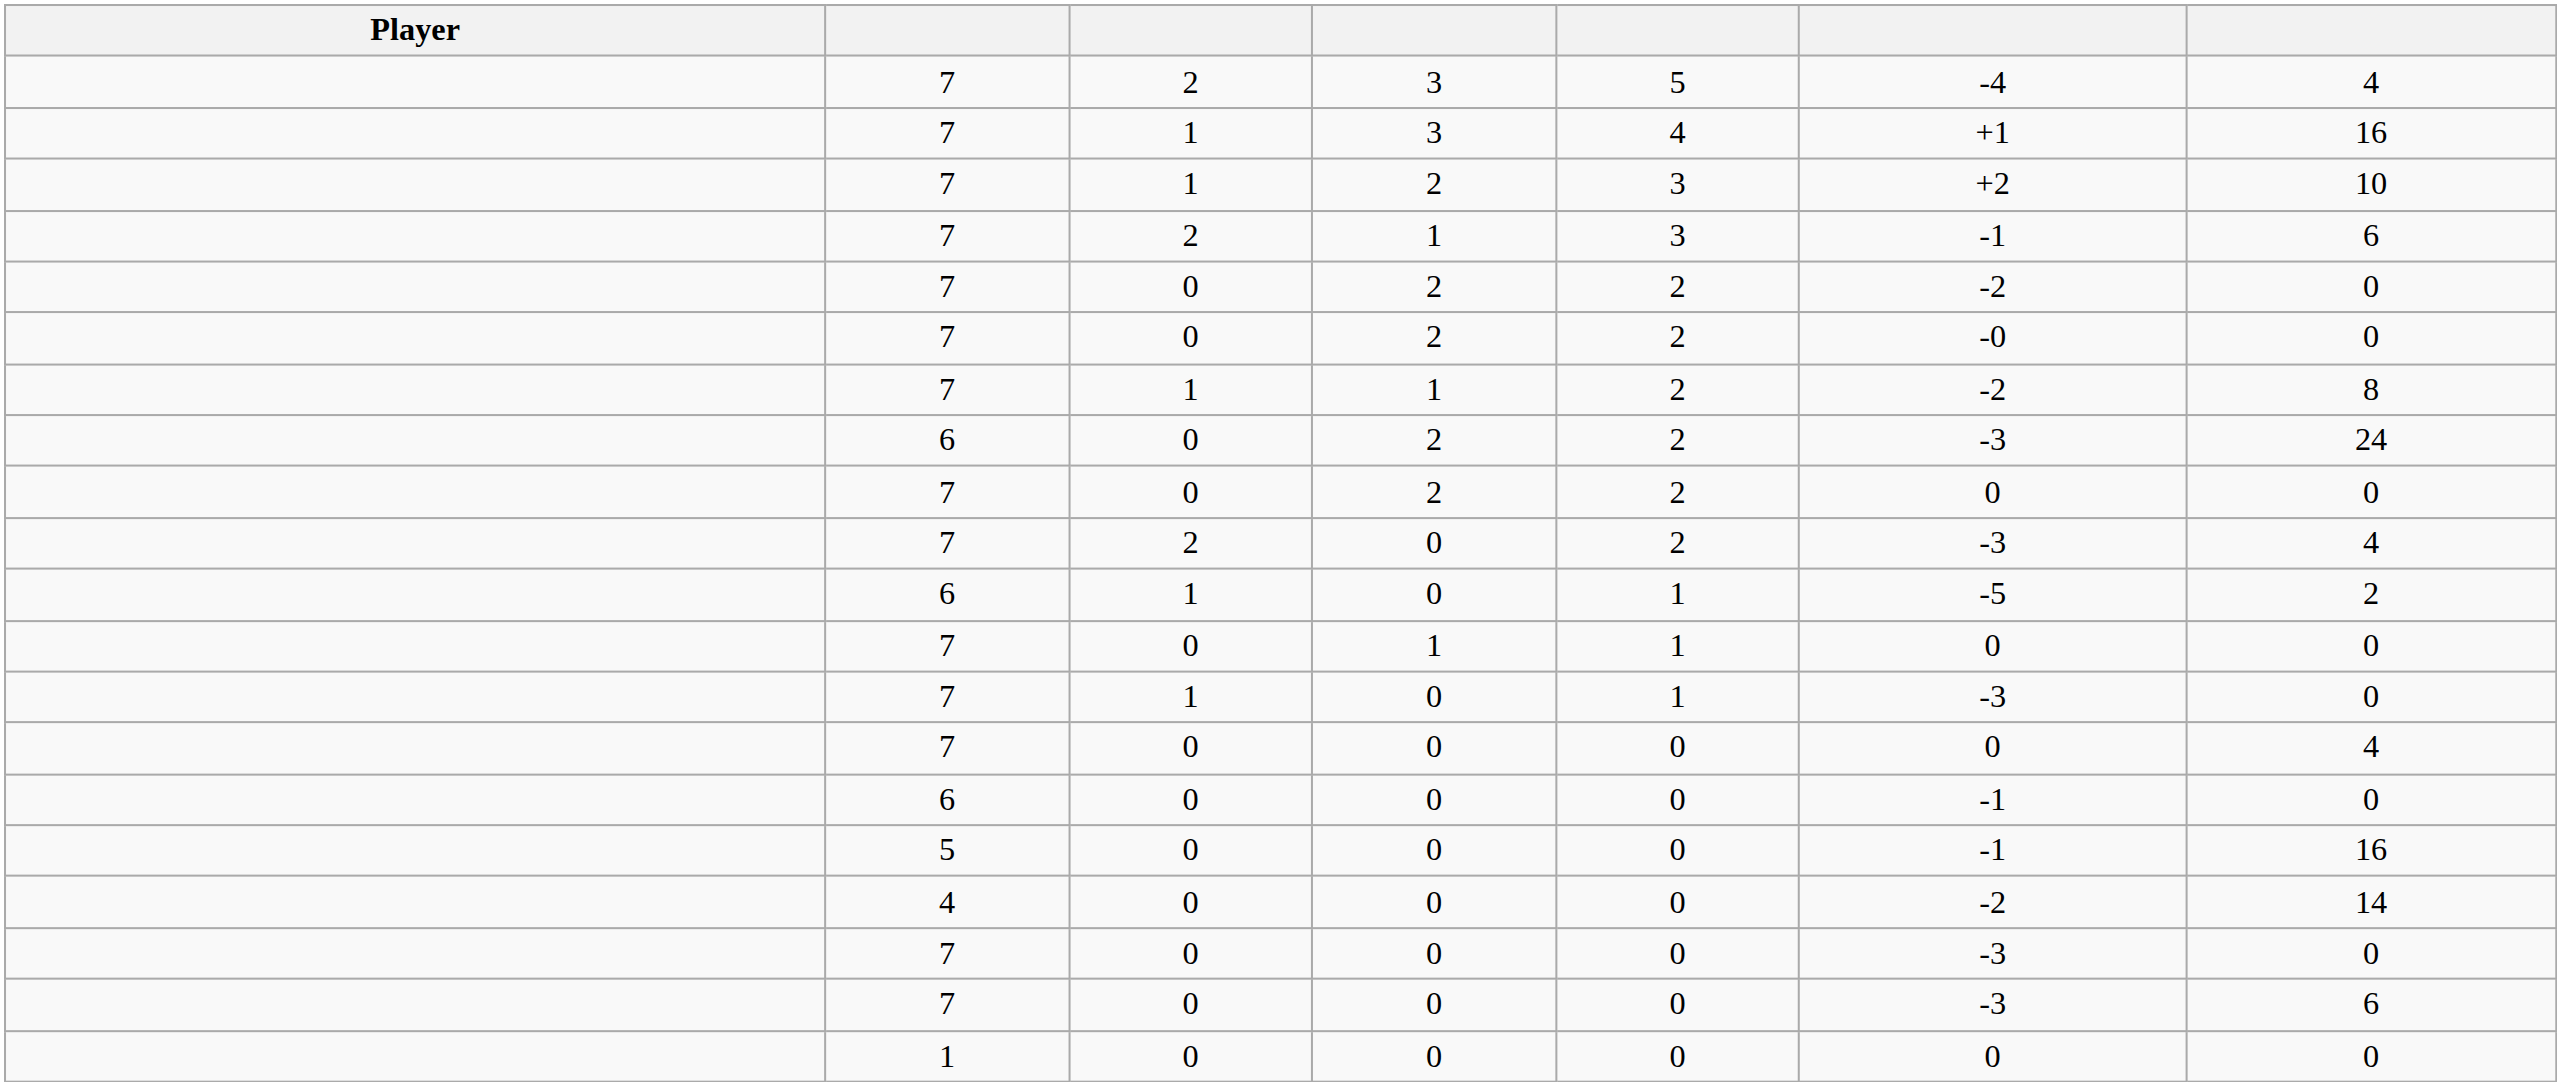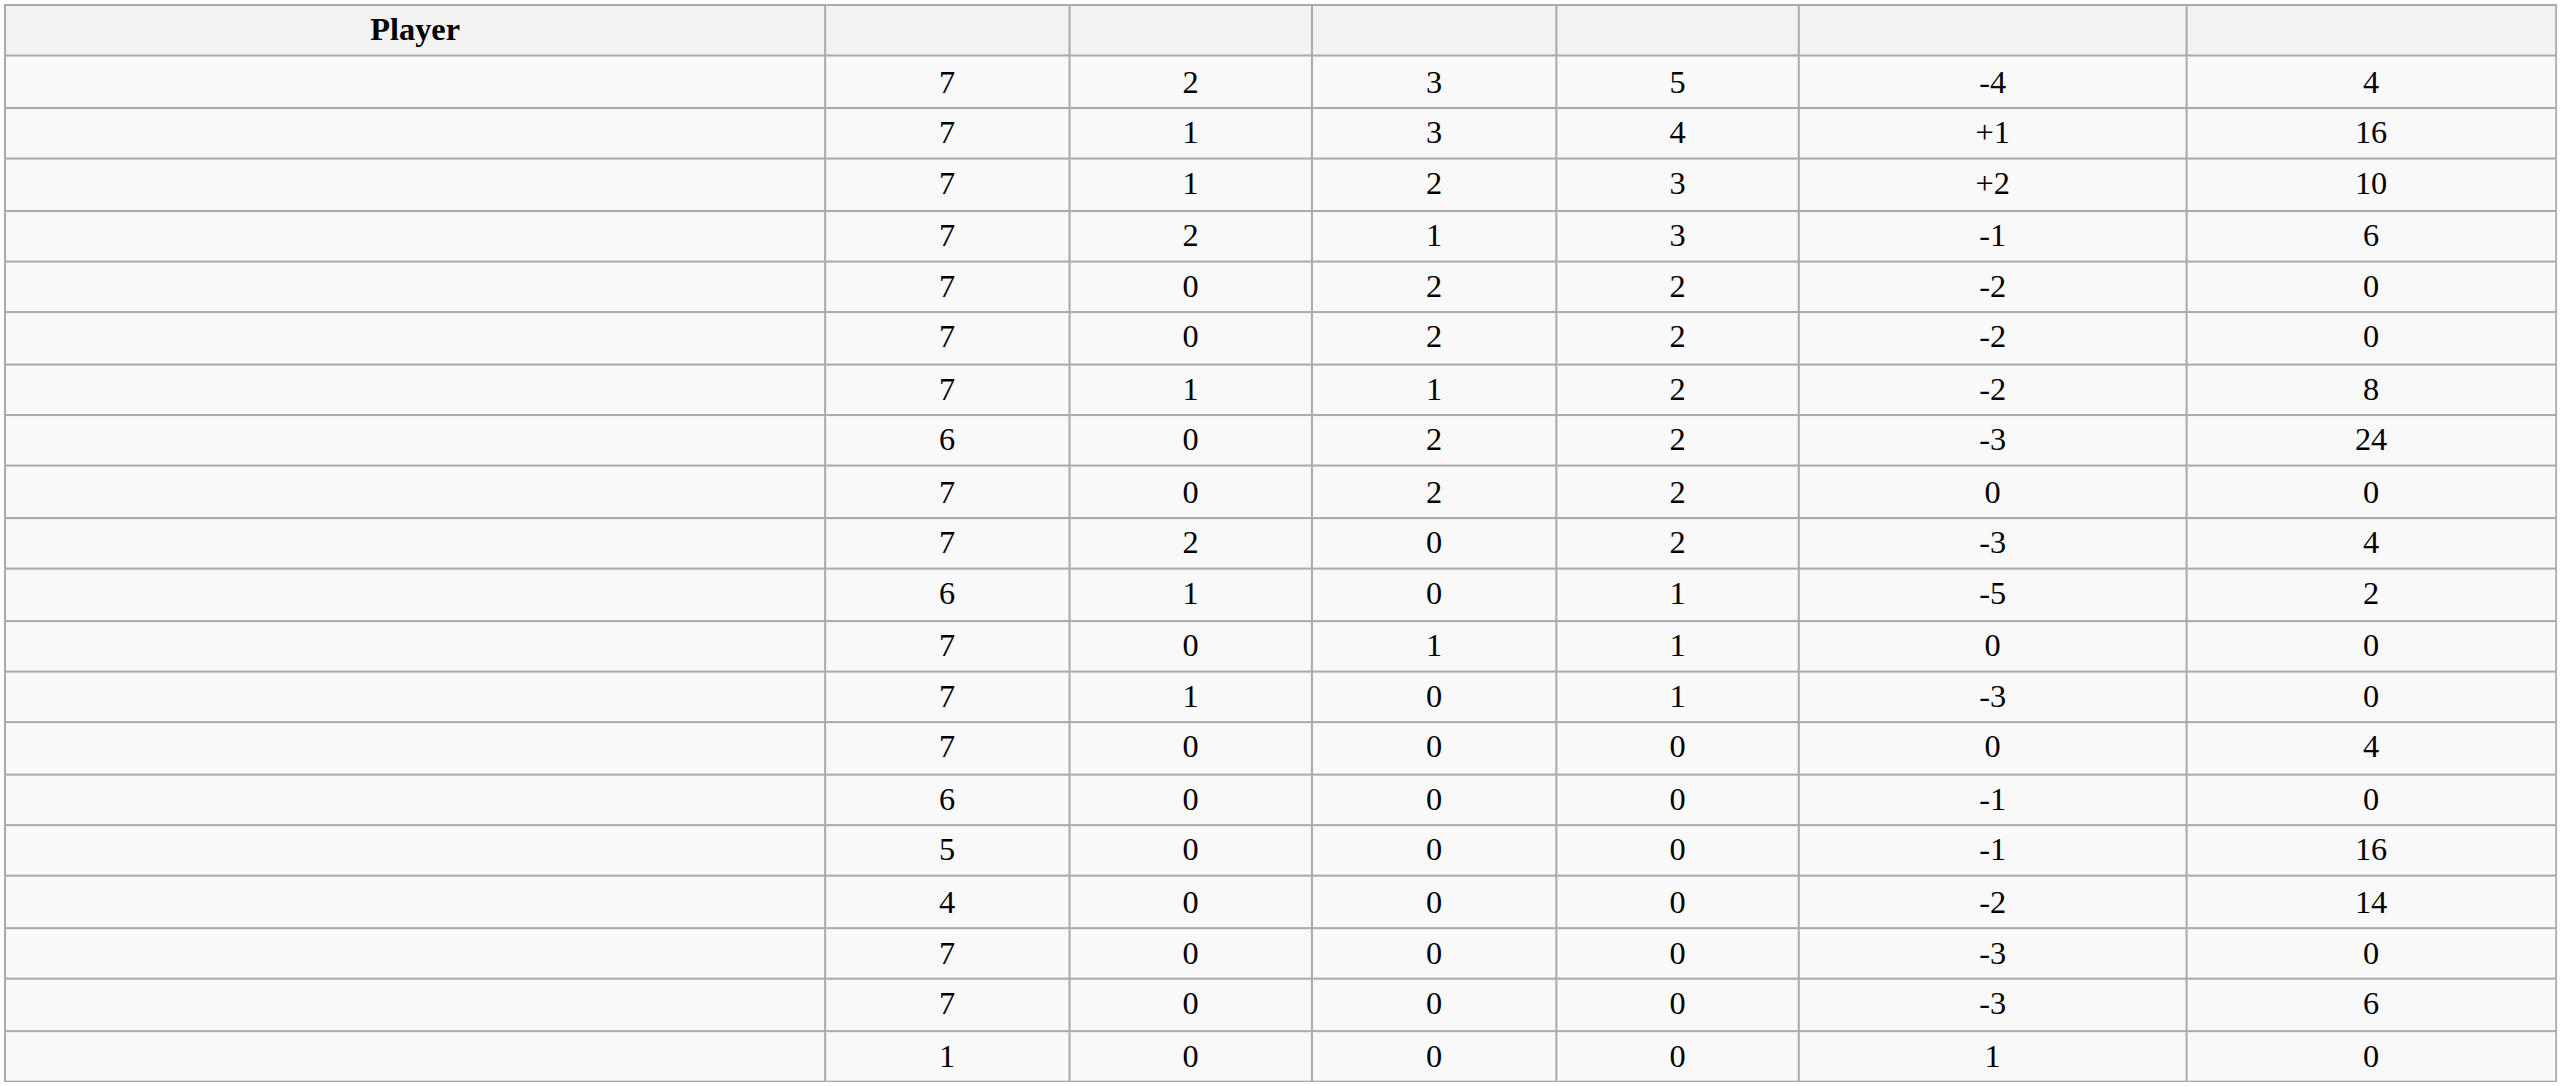row 7 | column 6: -0 -> -2
row 21 | column 6: 0 -> 1
